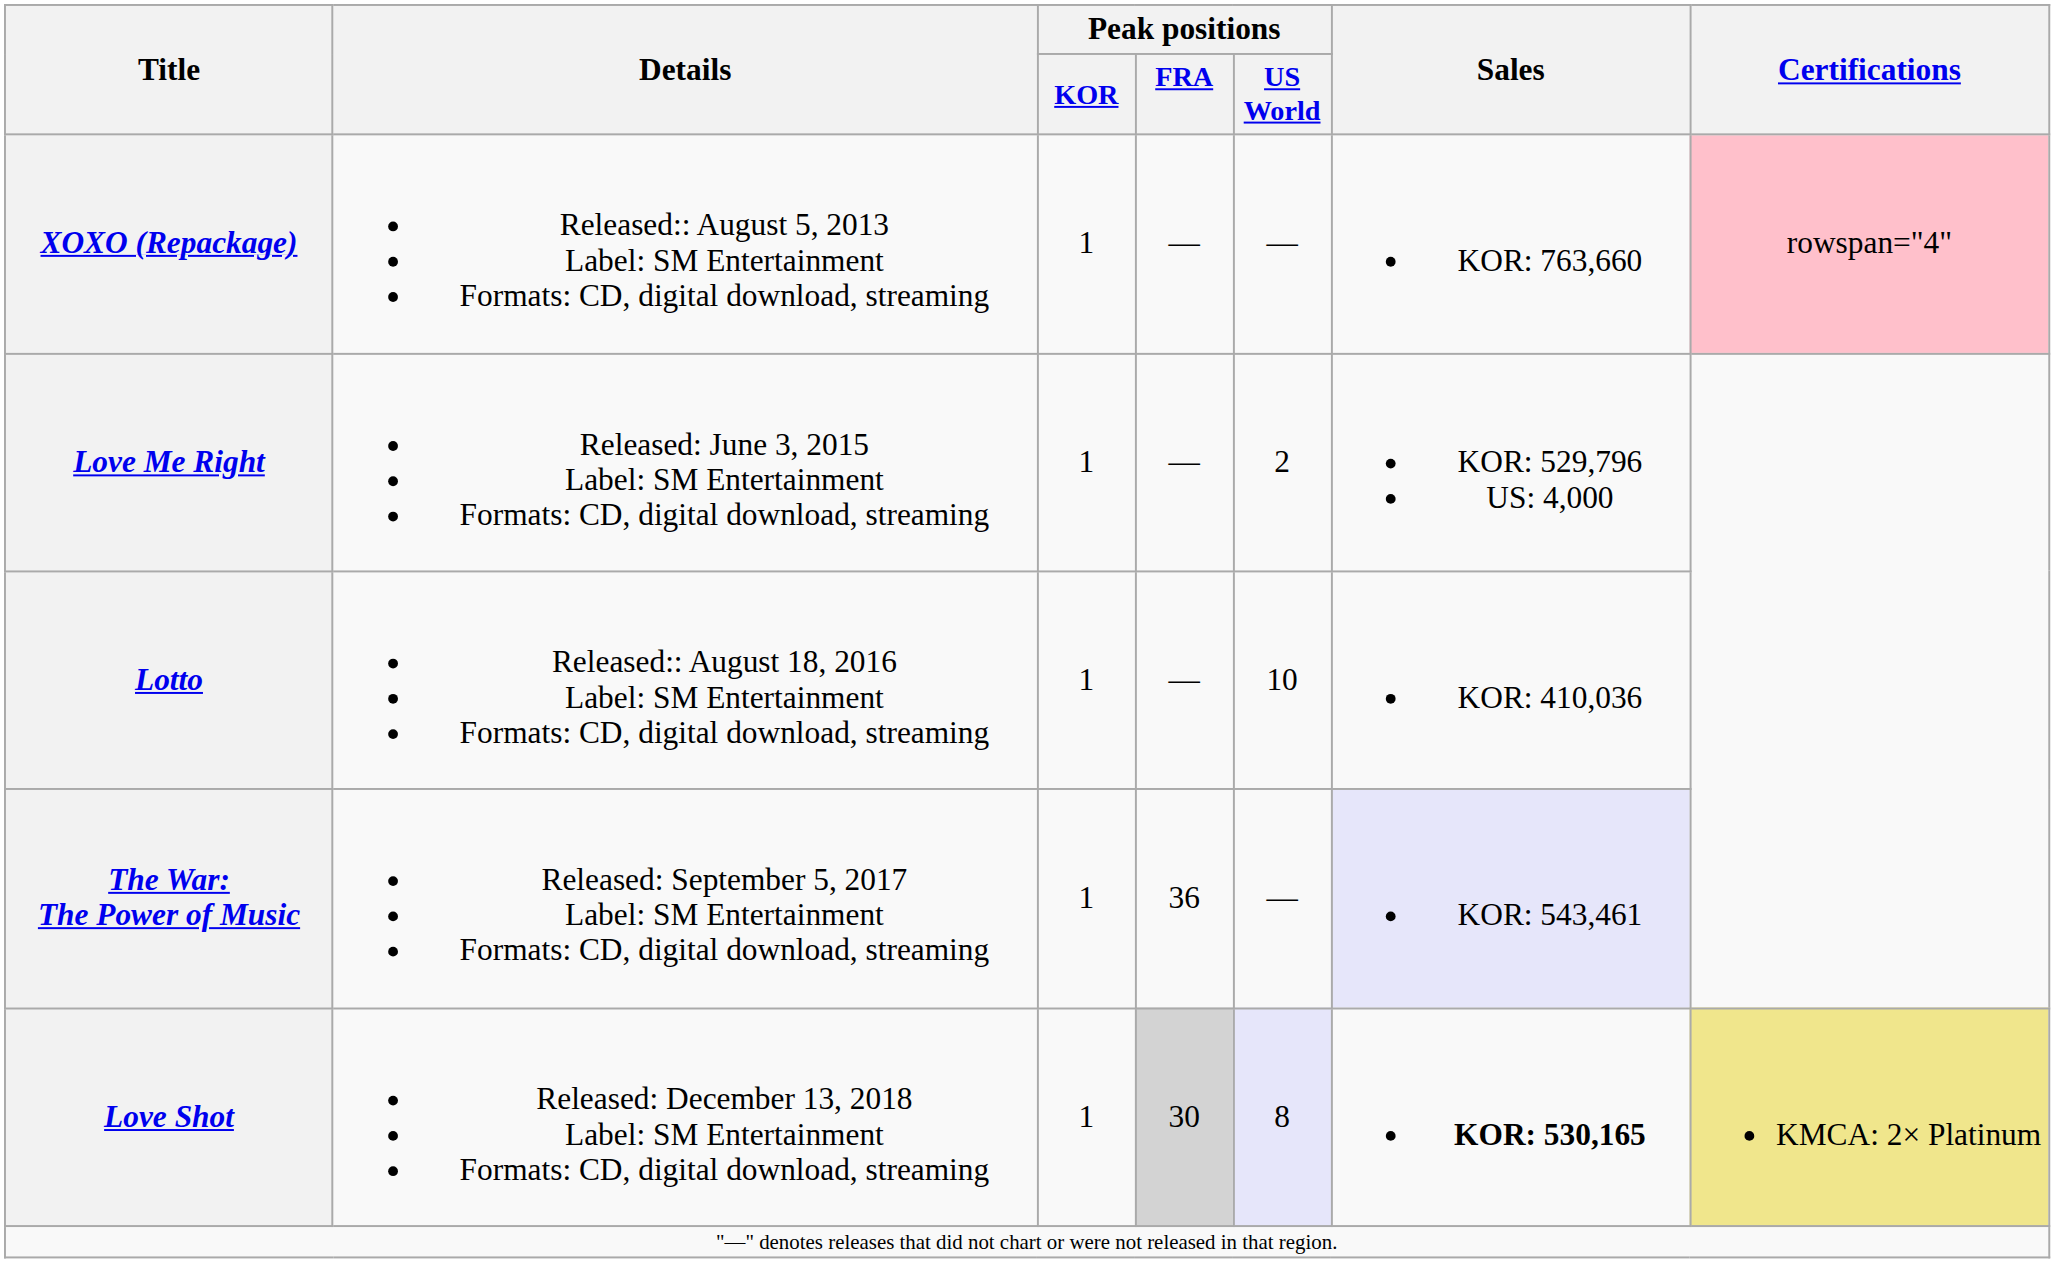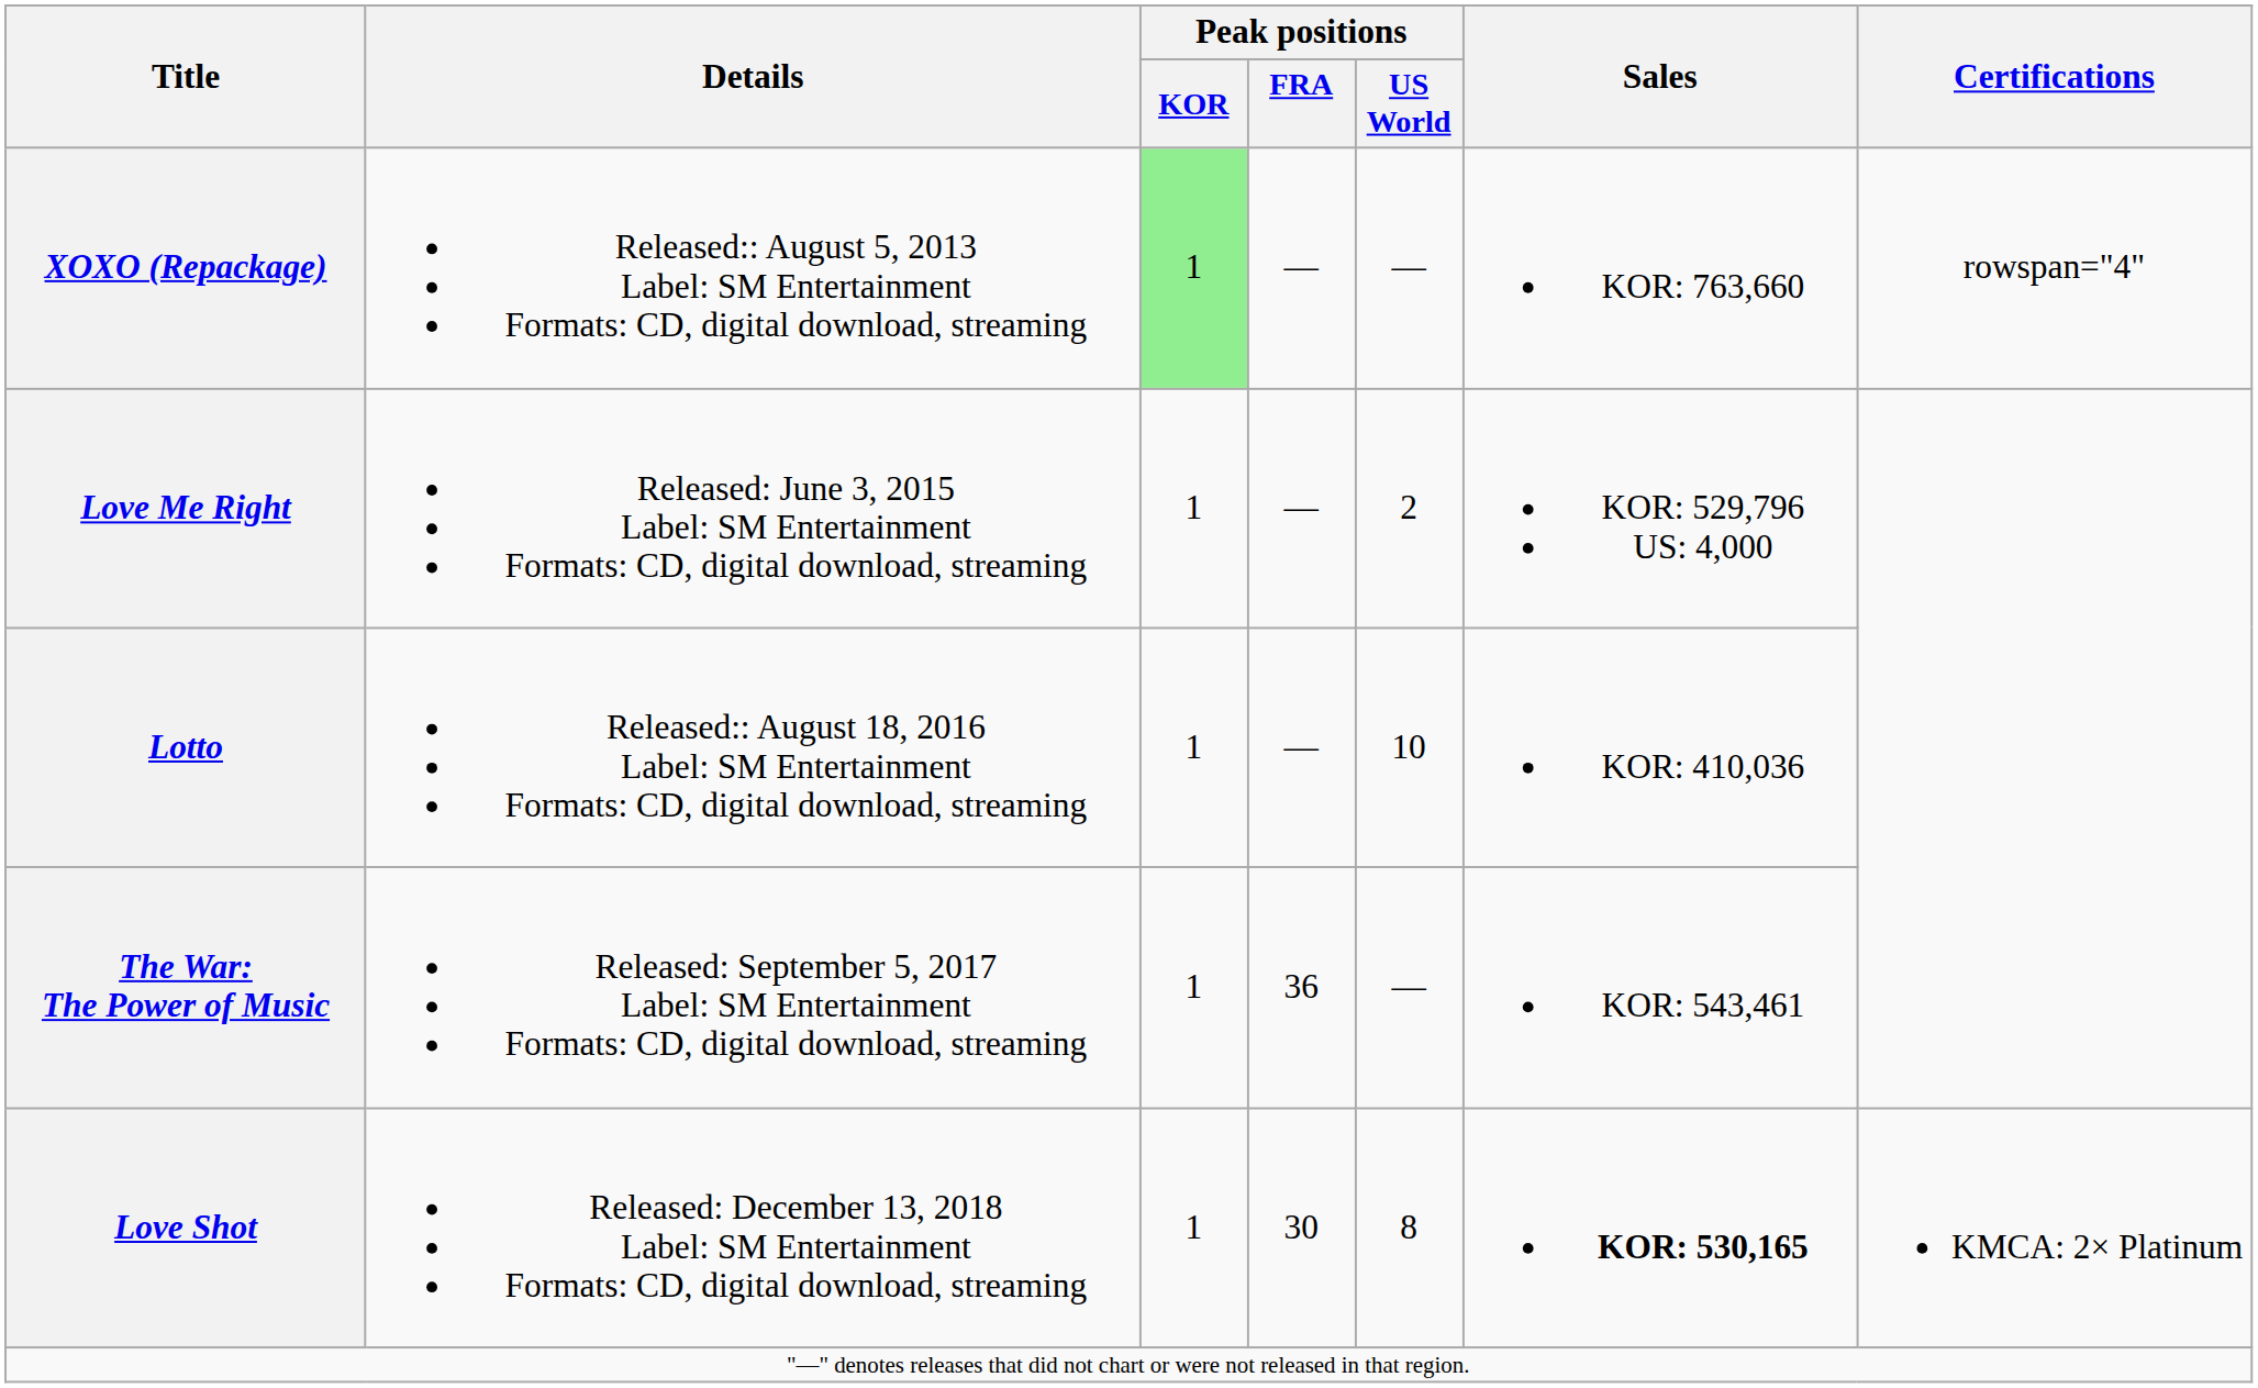XOXO (Repackage) | Peak positions / KOR: no background -> lightgreen background
XOXO (Repackage) | Certifications: pink background -> no background
The War: The Power of Music | Sales: lavender background -> no background
Love Shot | Peak positions / FRA: lightgrey background -> no background
Love Shot | Peak positions / US World: lavender background -> no background
Love Shot | Certifications: khaki background -> no background
